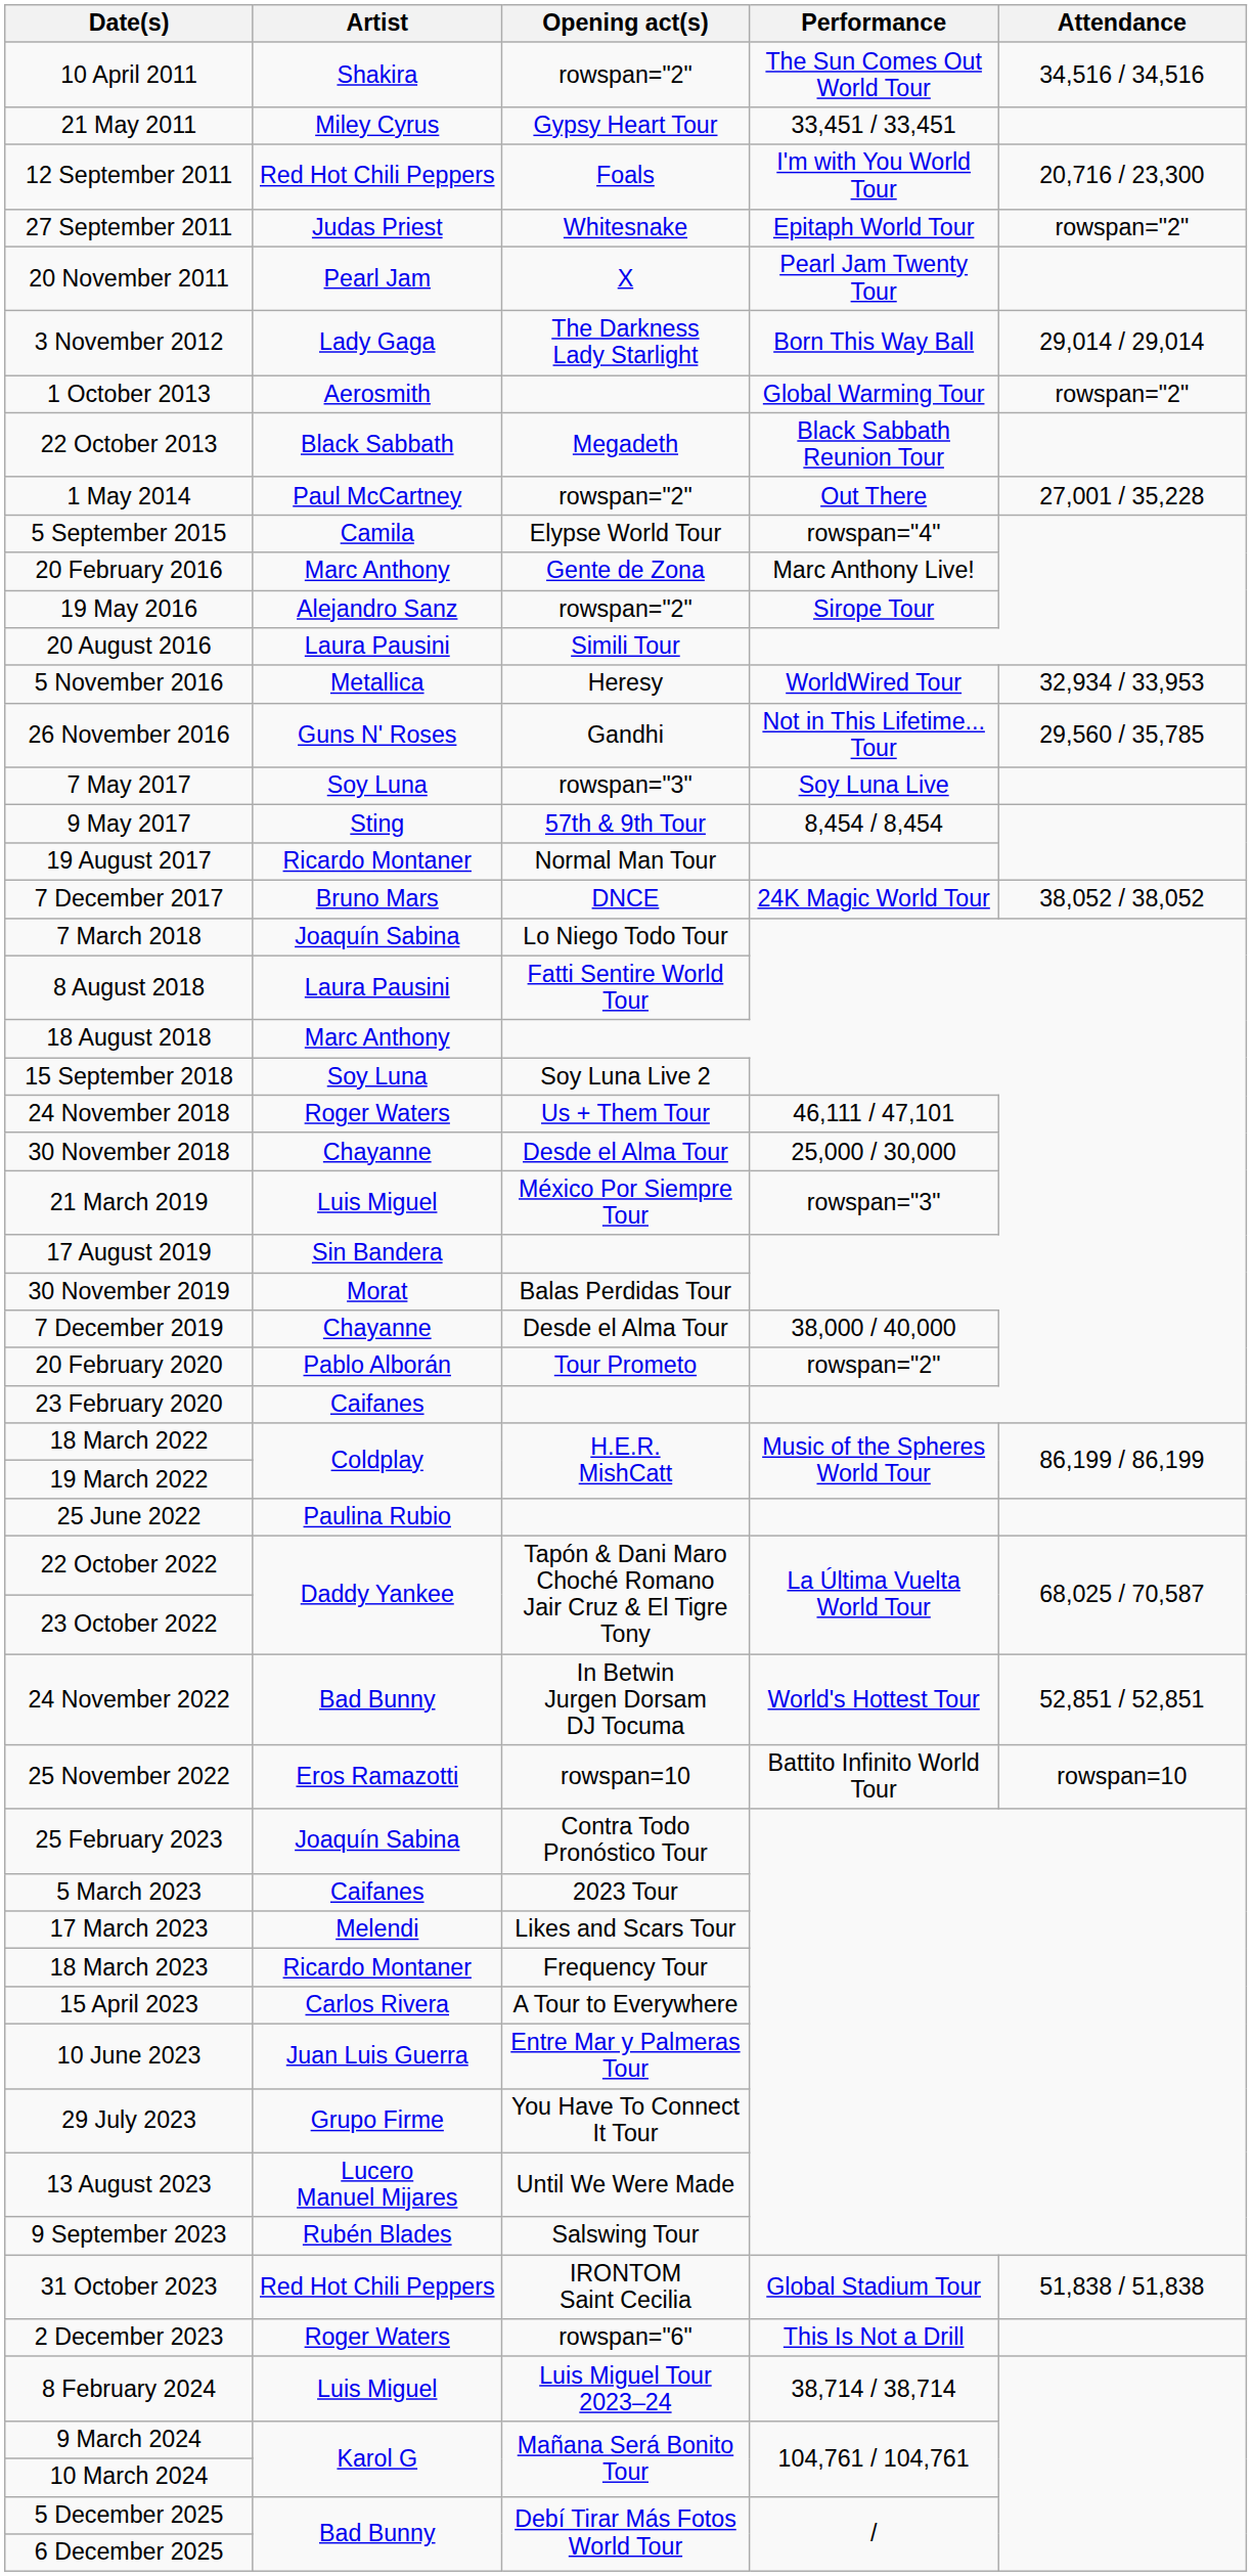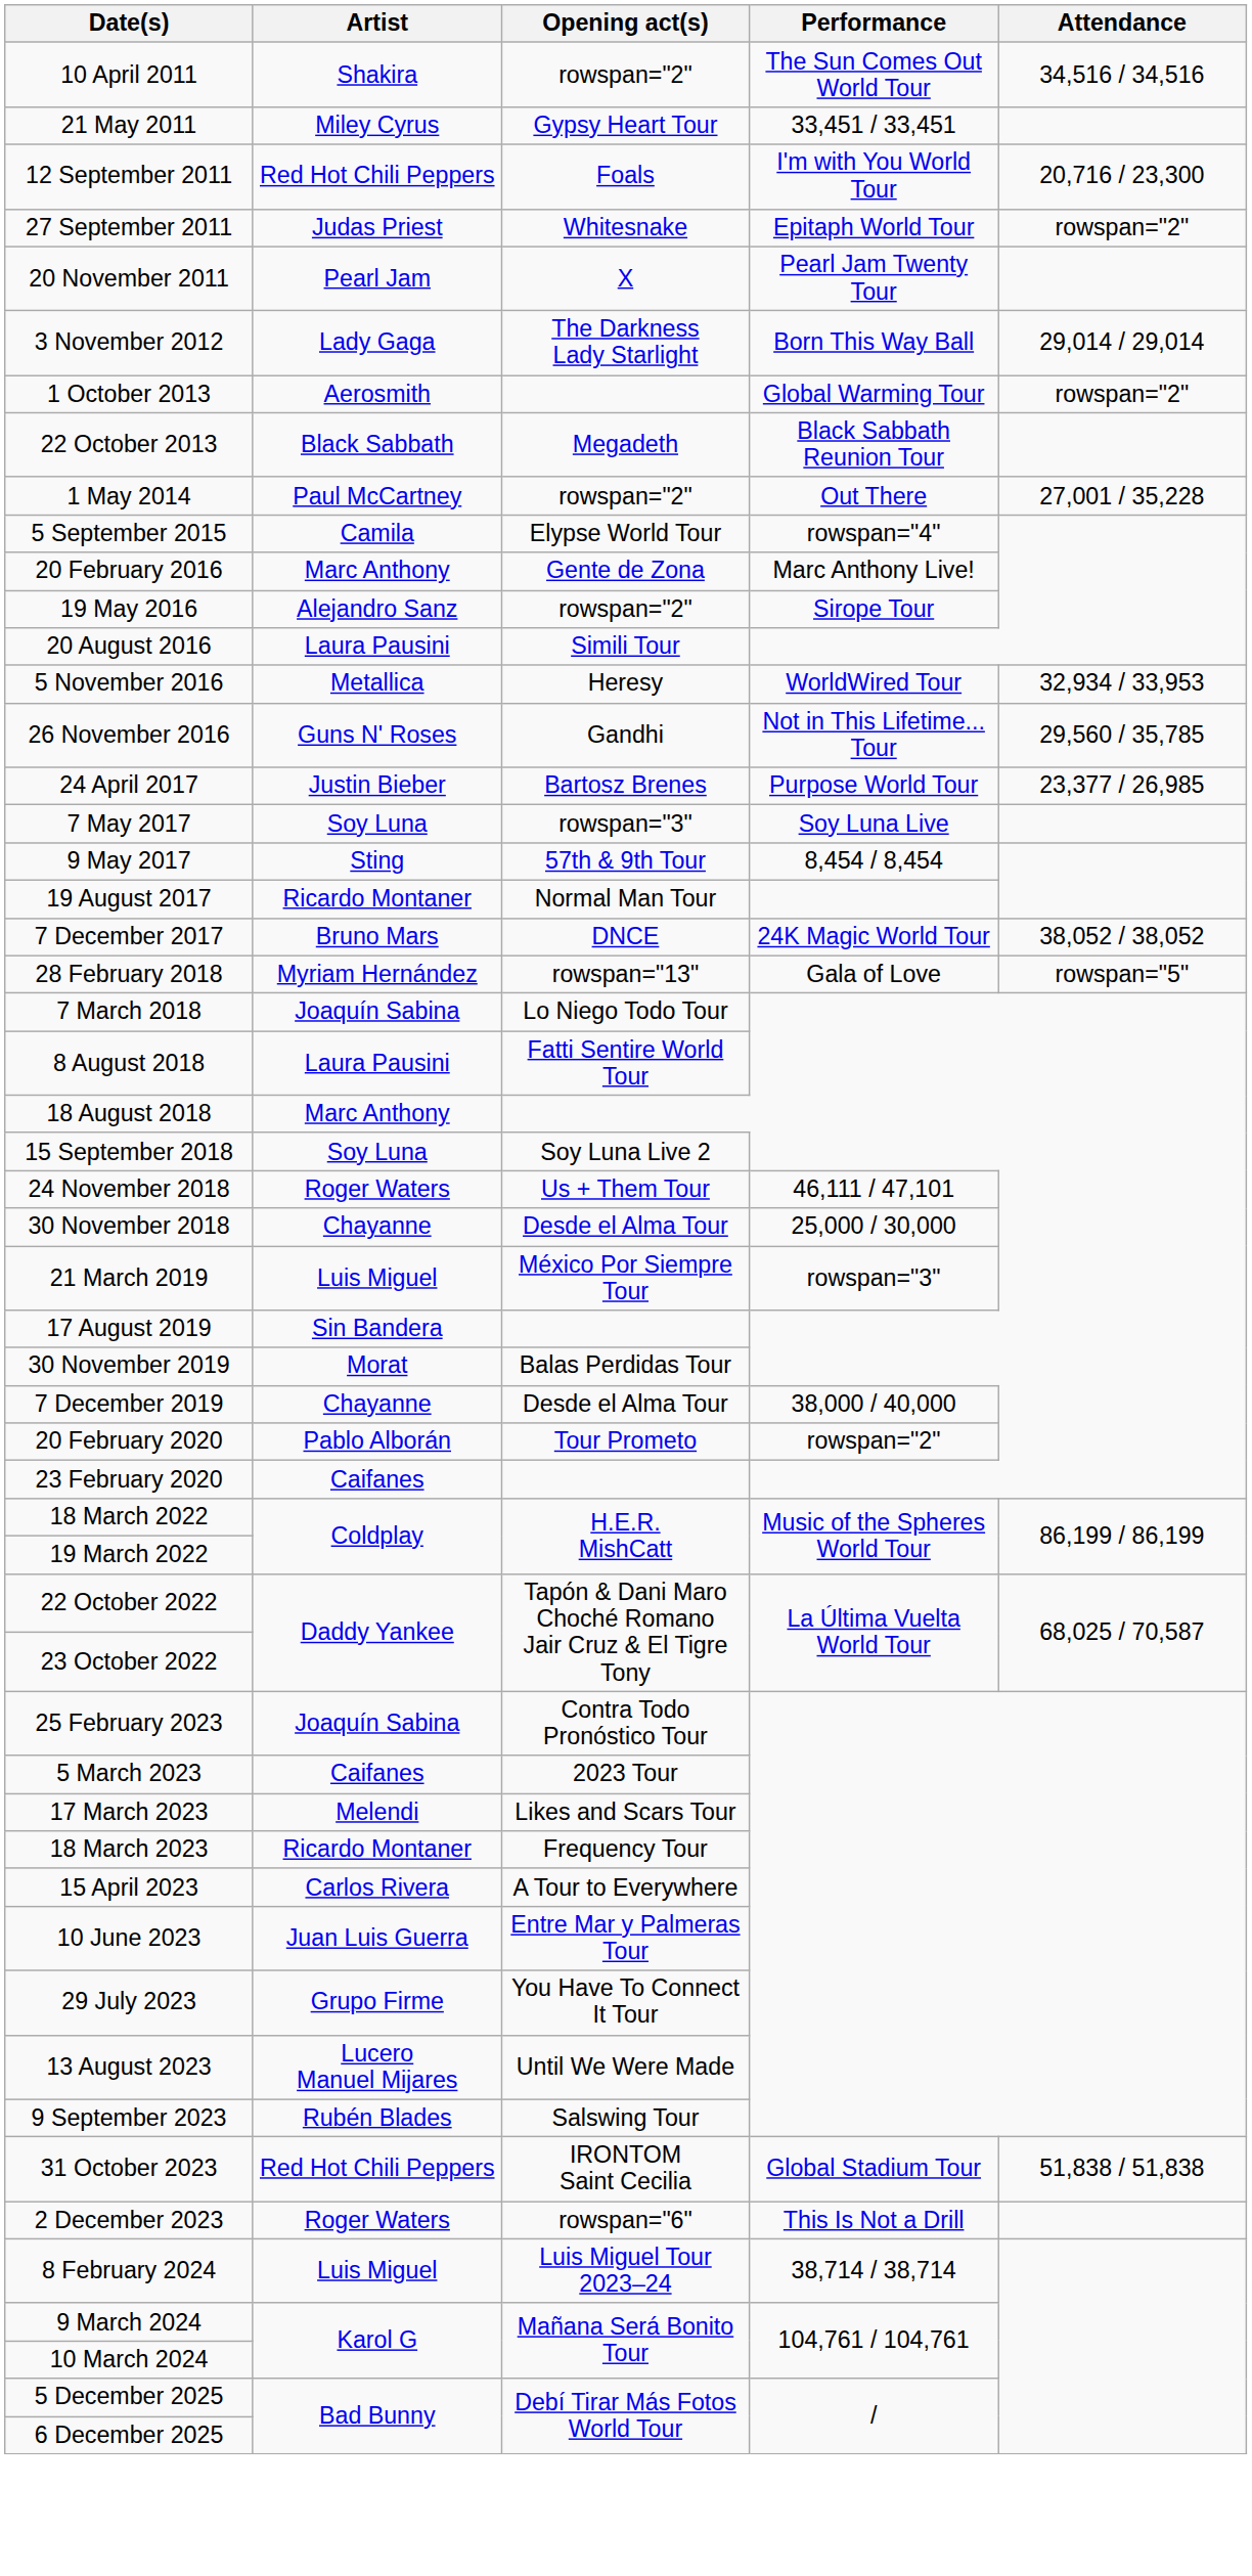+ row: 24 April 2017 | Justin Bieber | Bartosz Brenes | Purpose World Tour | 23,377 / 26,985
+ row: 28 February 2018 | Myriam Hernández | rowspan="13" | Gala of Love | rowspan="5"
- row: 25 June 2022 | Paulina Rubio
- row: 24 November 2022 | Bad Bunny | In Betwin Jurgen Dorsam DJ Tocuma | World's Hottest Tour | 52,851 / 52,851
- row: 25 November 2022 | Eros Ramazotti | rowspan=10 | Battito Infinito World Tour | rowspan=10
